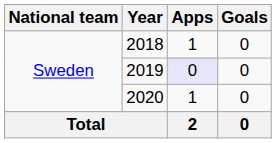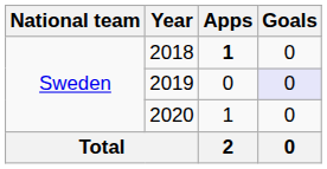2018 | Apps: normal -> bold
2019 | Apps: lavender background -> no background
2019 | Goals: no background -> lavender background
